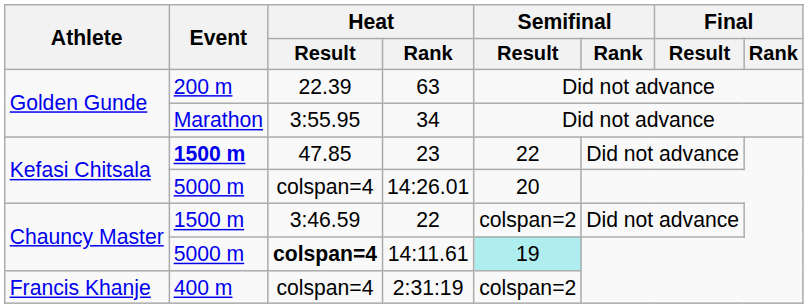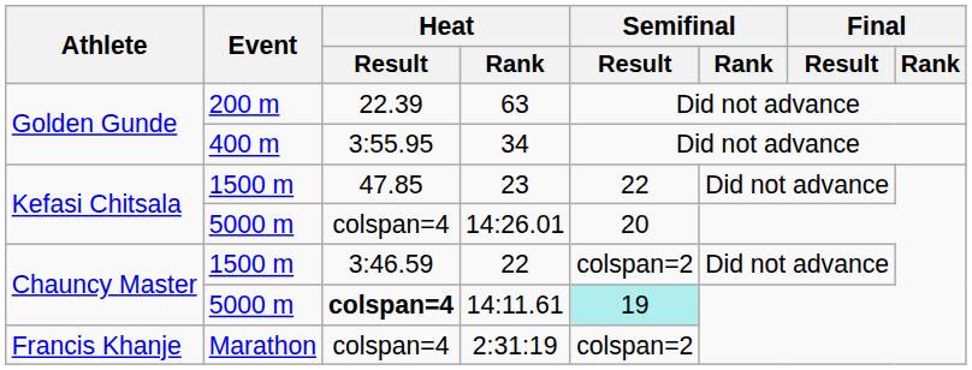34 | Event: Marathon -> 400 m
23 | Event: bold -> normal
2:31:19 | Event: 400 m -> Marathon
